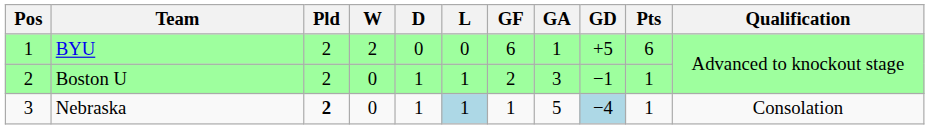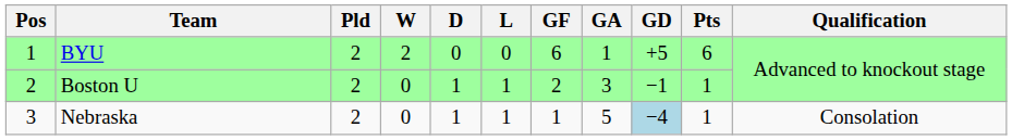Nebraska | Pld: bold -> normal
Nebraska | L: lightblue background -> no background
